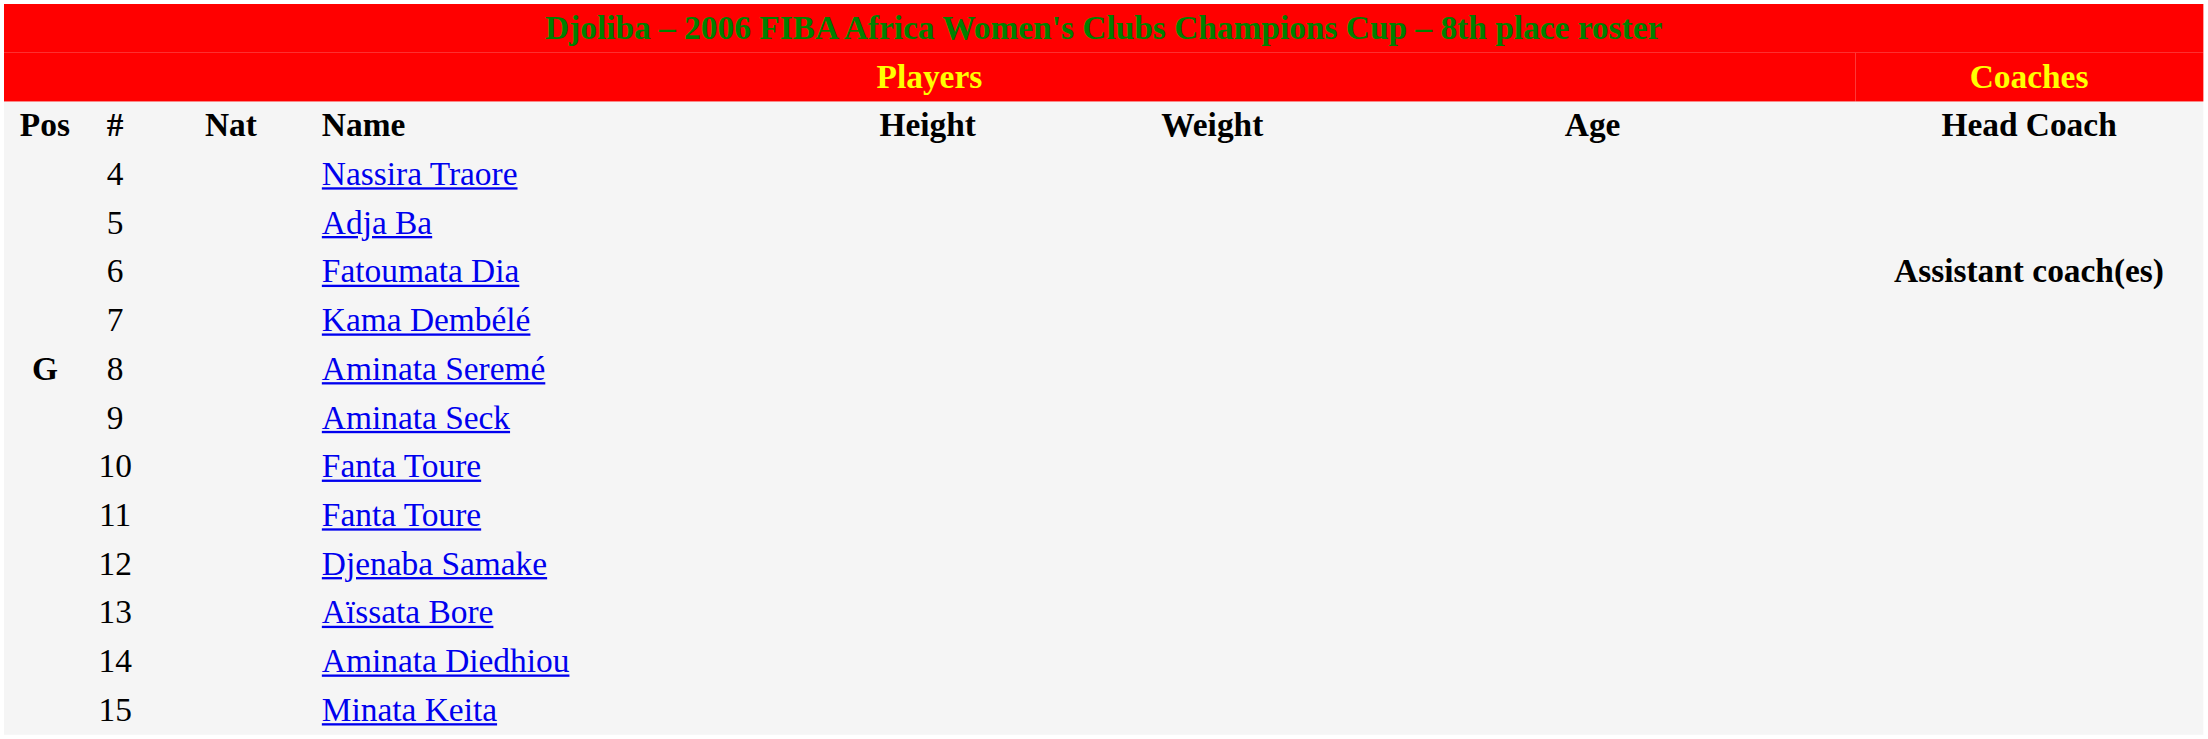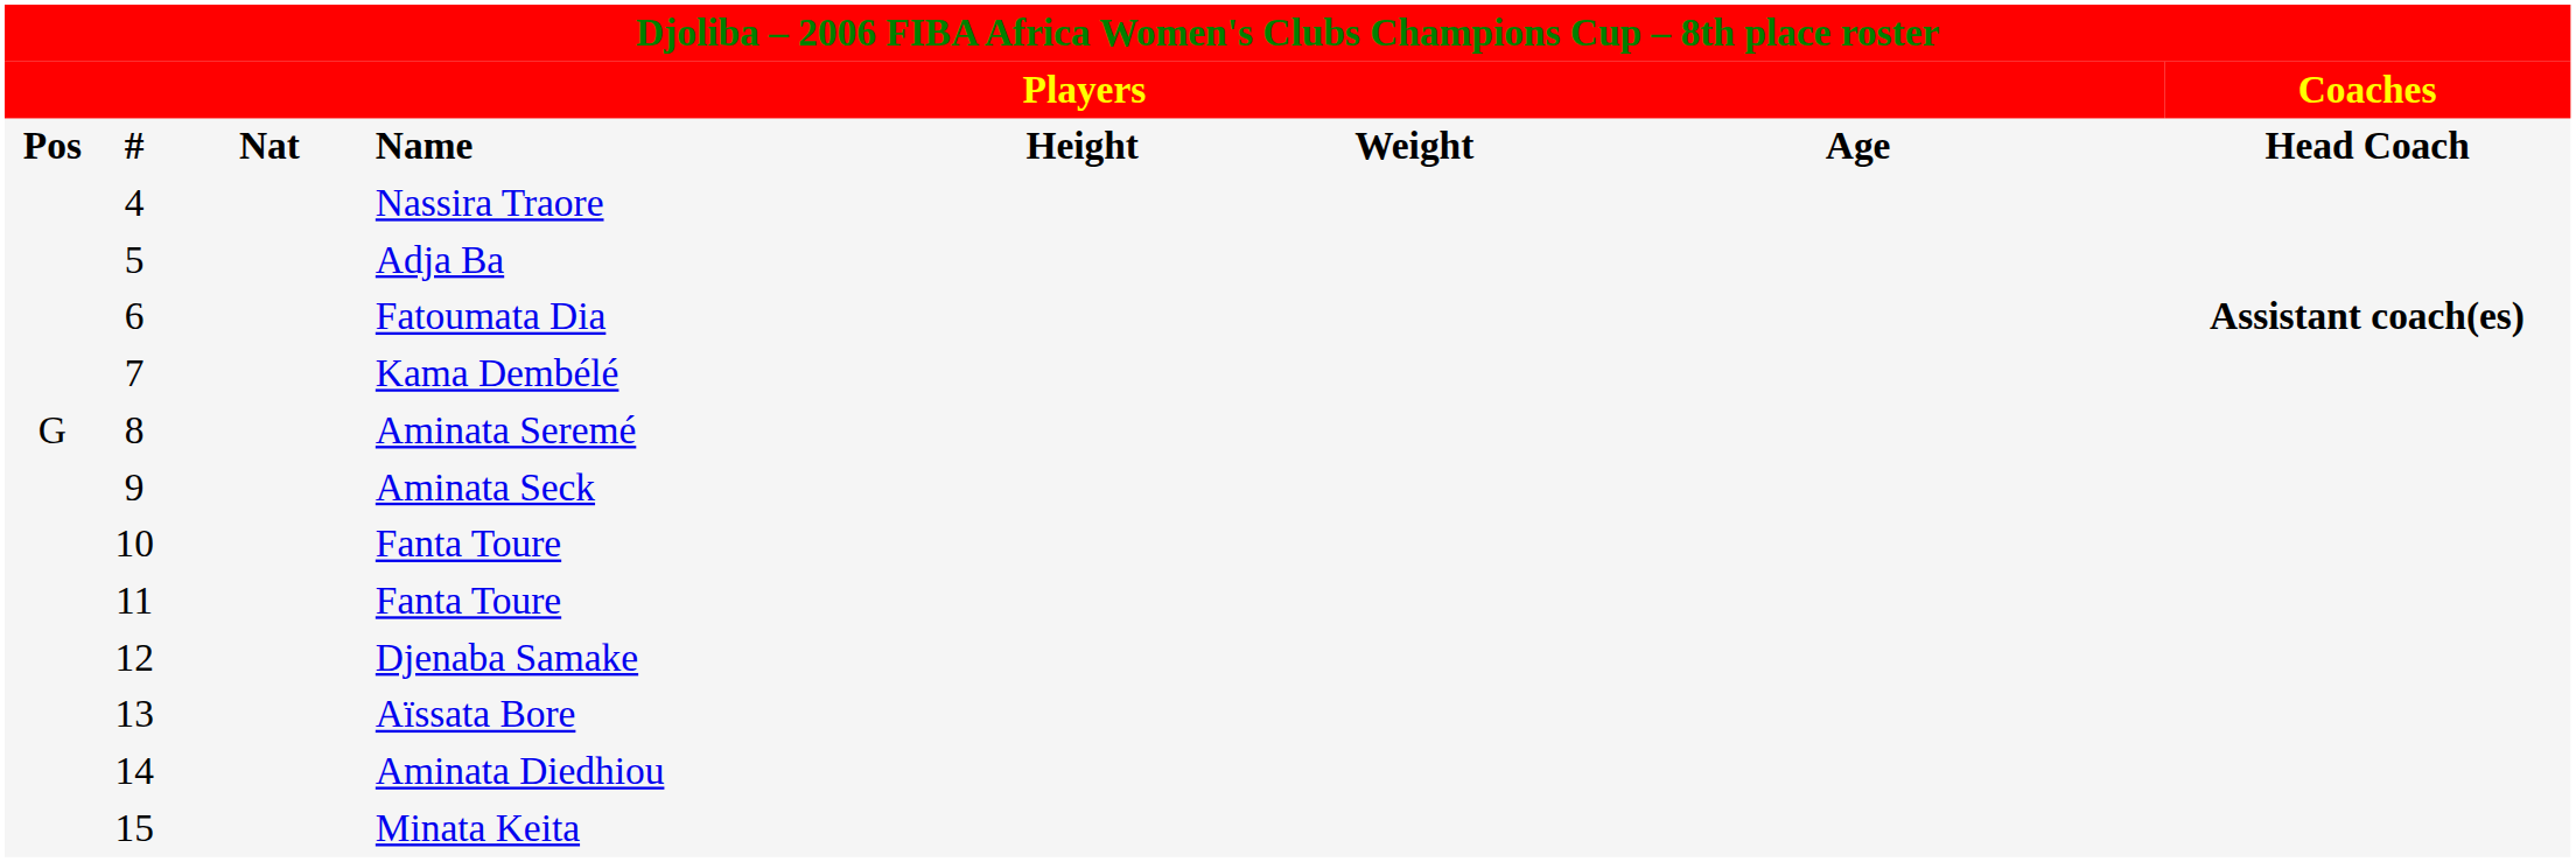Aminata Seremé | column 1: bold -> normal
